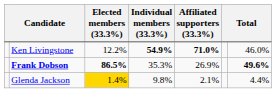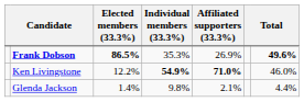rows swapped: Frank Dobson <-> Ken Livingstone
Glenda Jackson | Elected members (33.3%): gold background -> no background
